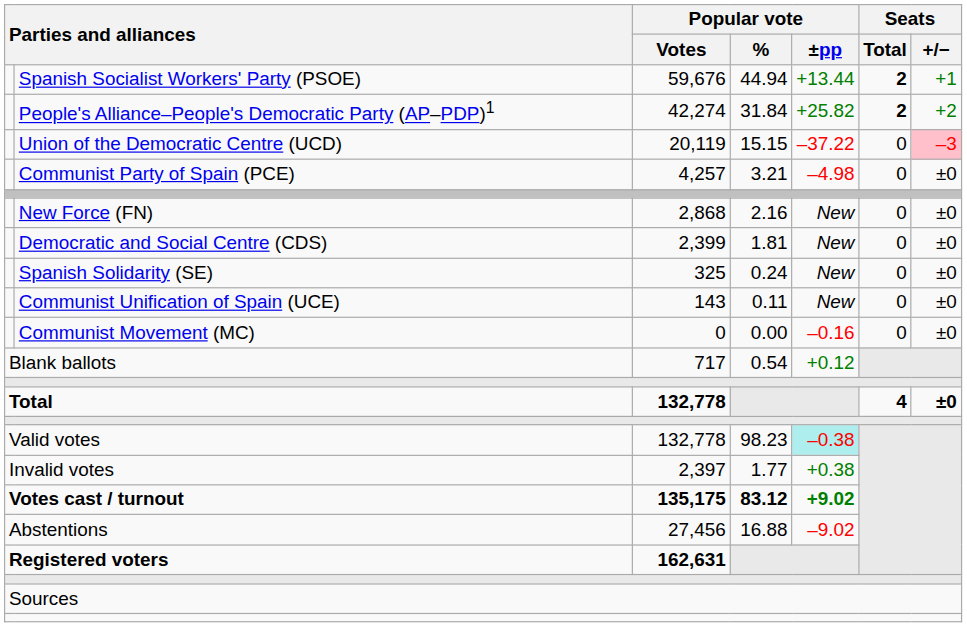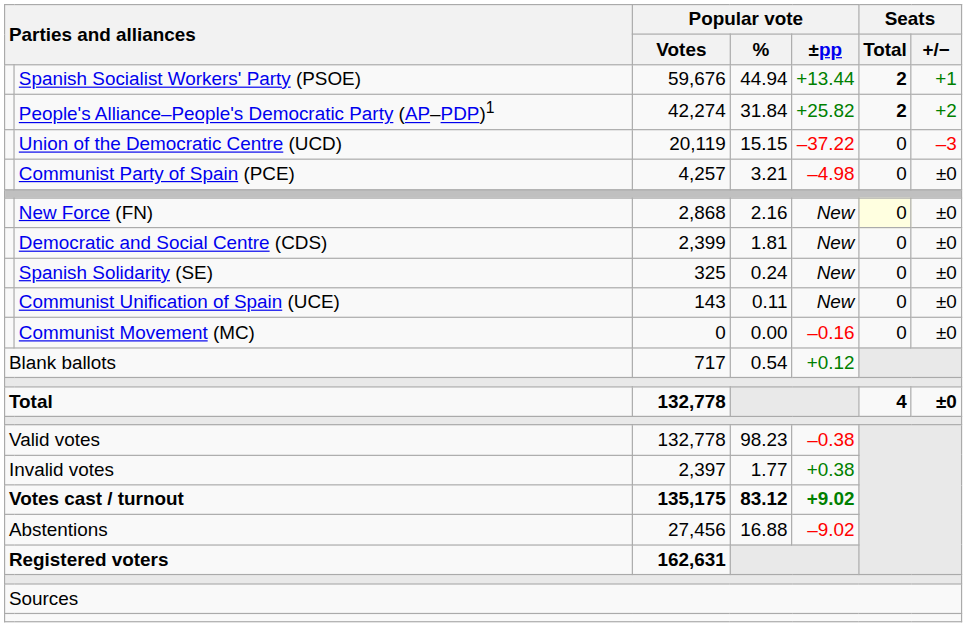Union of the Democratic Centre (UCD) | Seats / +/−: pink background -> no background
New Force (FN) | Seats / Total: no background -> lightyellow background
Valid votes | Popular vote / ±pp: paleturquoise background -> no background
